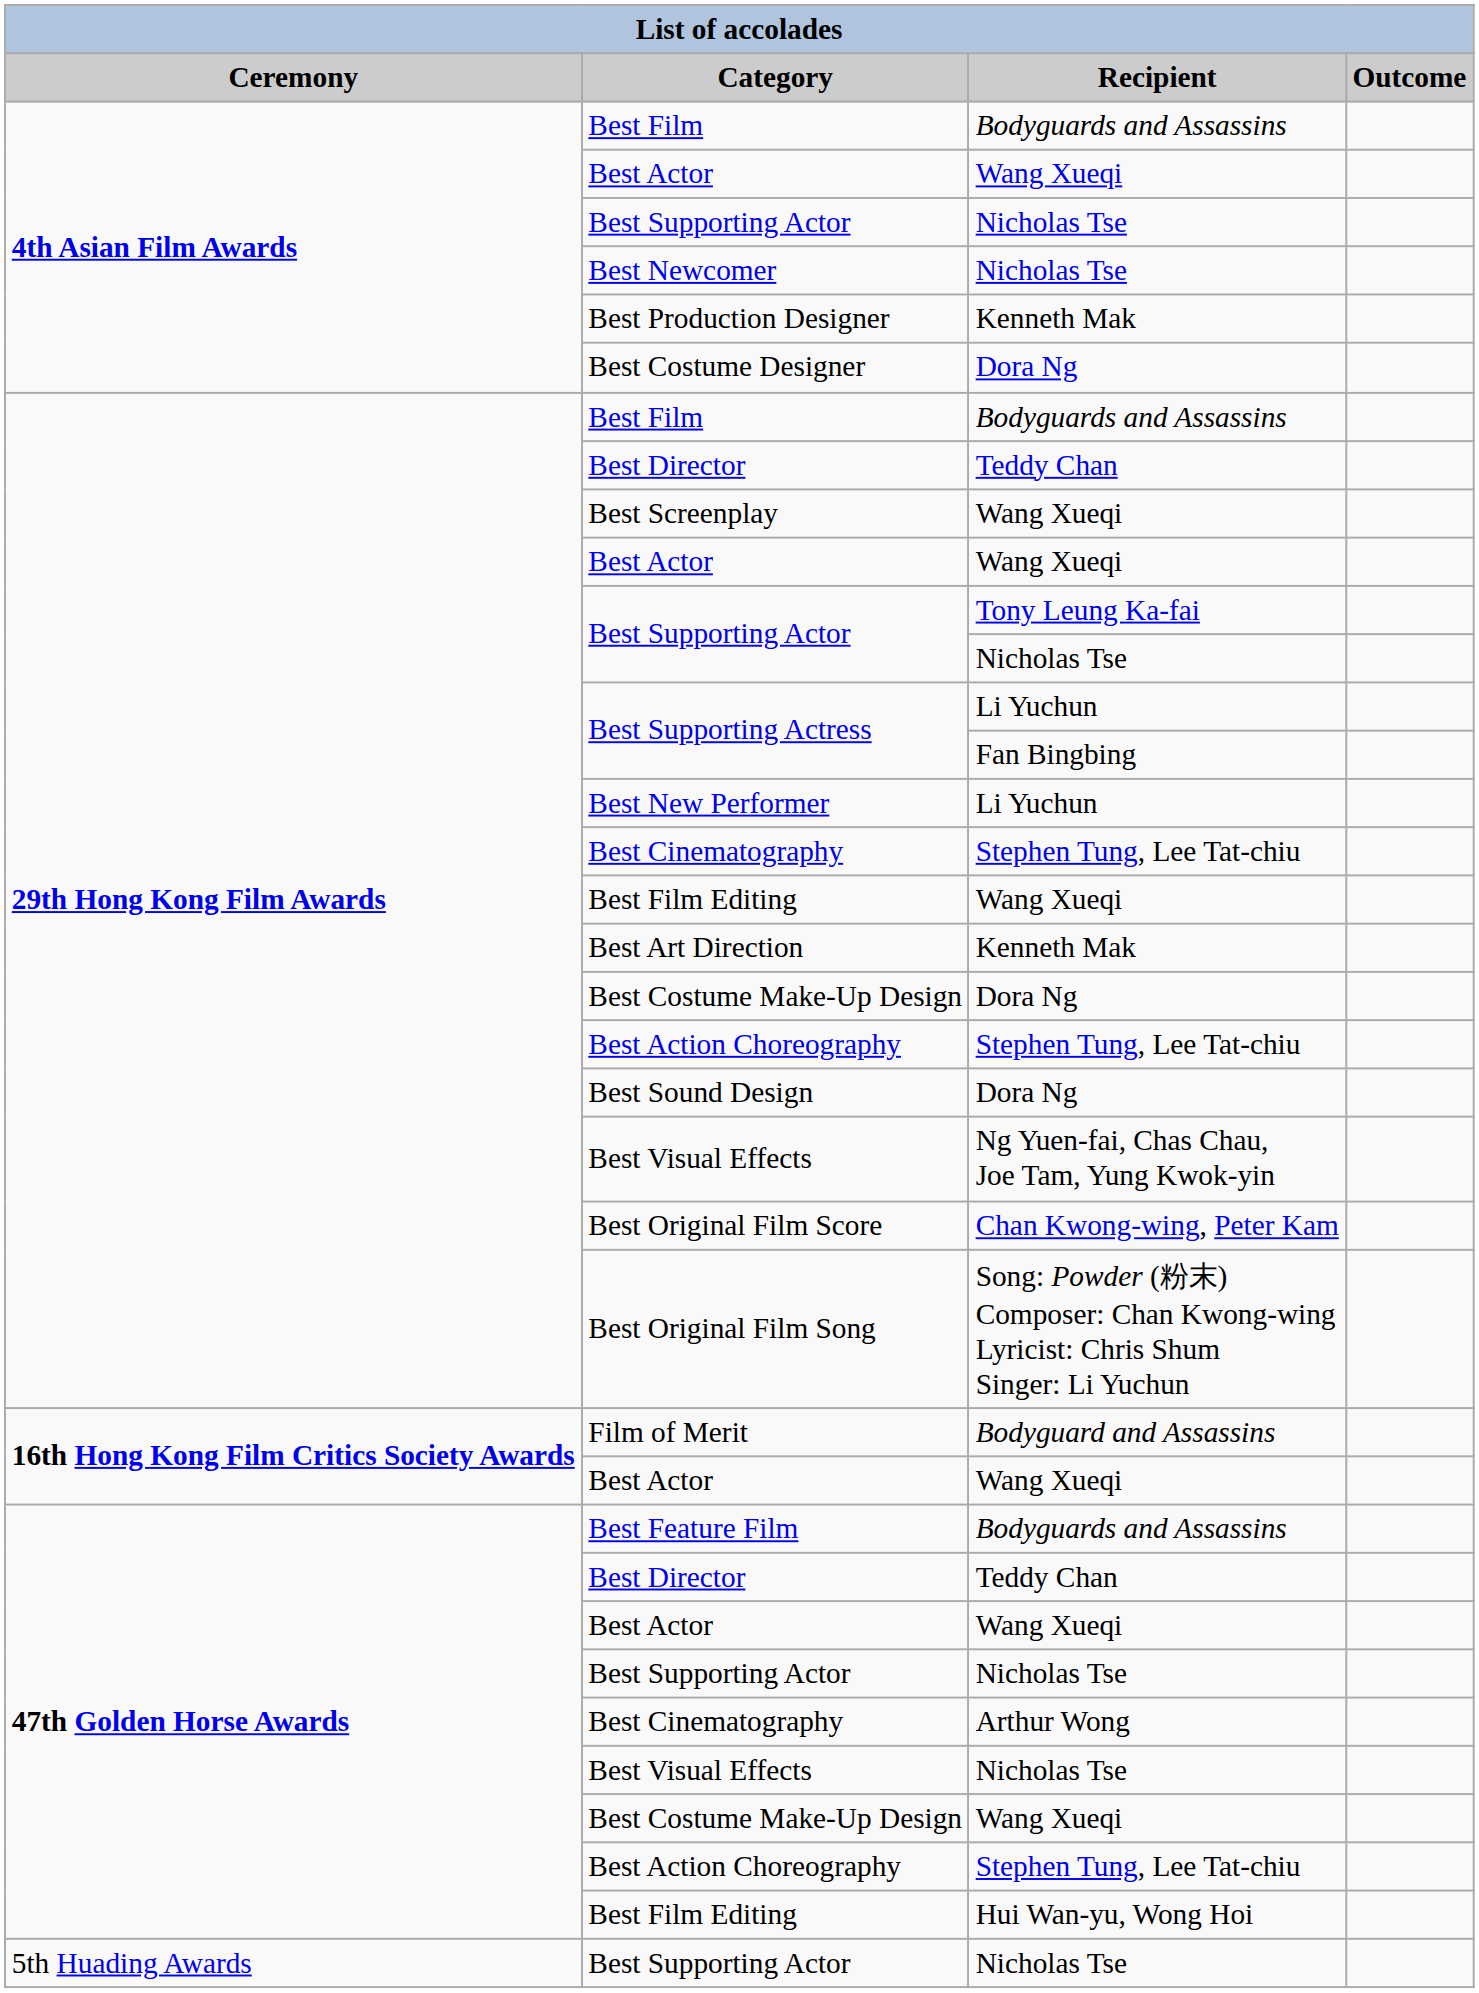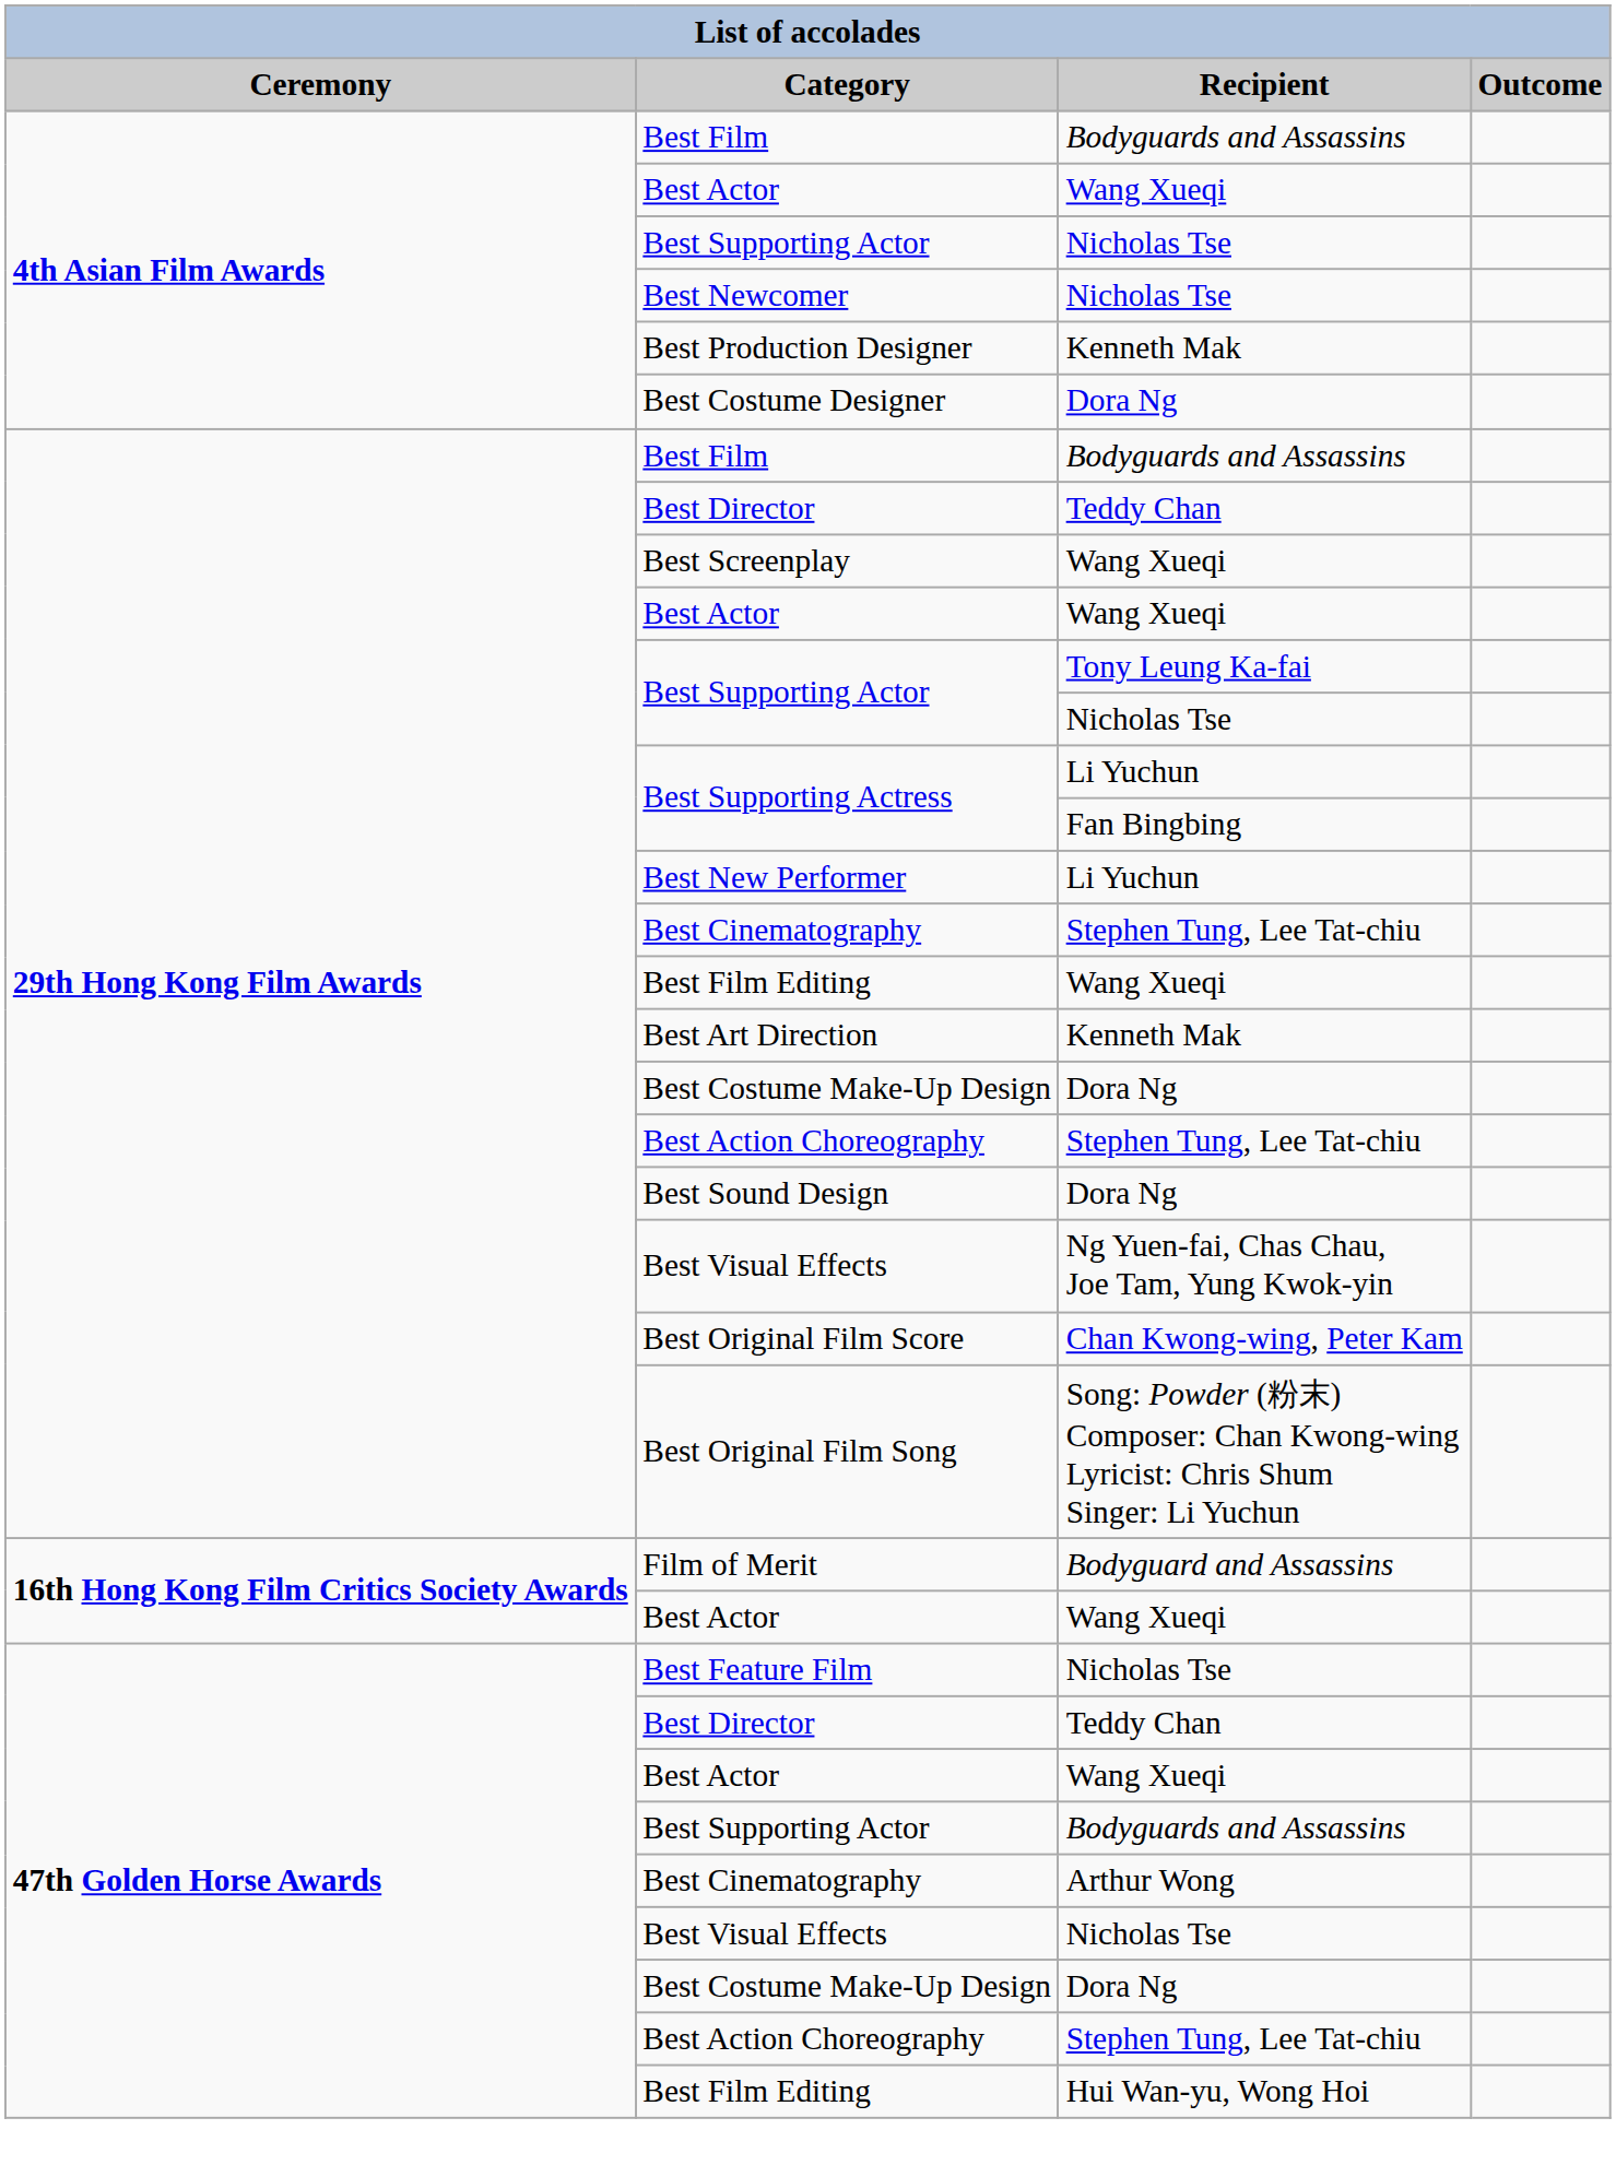Best Feature Film | Recipient: Bodyguards and Assassins -> Nicholas Tse
47th Golden Horse Awards / Best Supporting Actor | Recipient: Nicholas Tse -> Bodyguards and Assassins
47th Golden Horse Awards / Best Costume Make-Up Design | Recipient: Wang Xueqi -> Dora Ng
- row: 5th Huading Awards | Best Supporting Actor | Nicholas Tse
